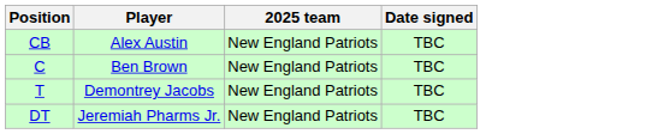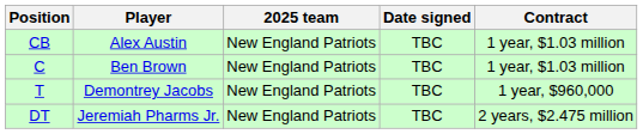+ column: Contract | 1 year, $1.03 million | 1 year, $1.03 million | 1 year, $960,000 | 2 years, $2.475 million
